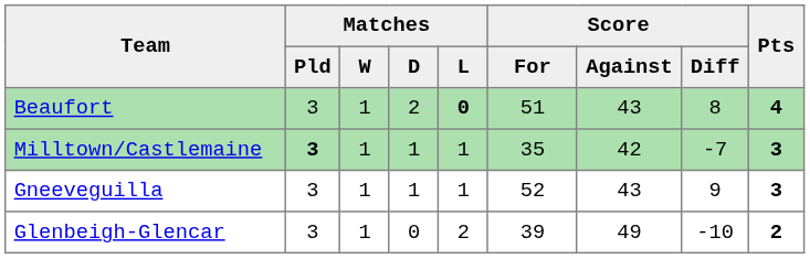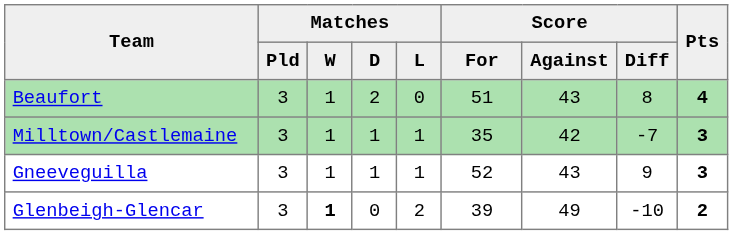Beaufort | Matches / L: bold -> normal
Milltown/Castlemaine | Matches / Pld: bold -> normal
Glenbeigh-Glencar | Matches / W: normal -> bold
